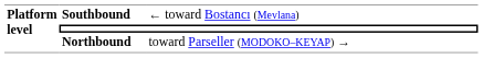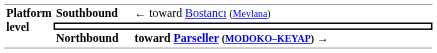Northbound | column 3: normal -> bold
